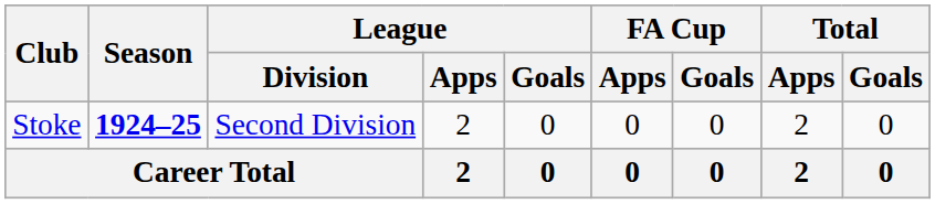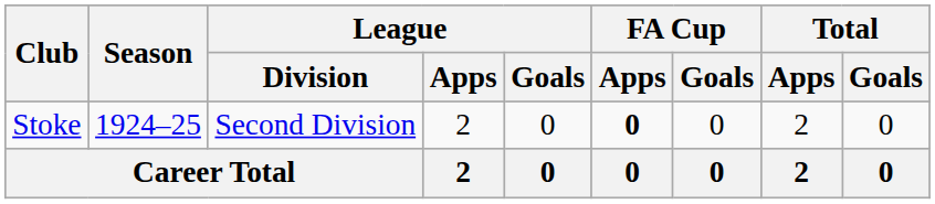Stoke | Season: bold -> normal
Stoke | FA Cup / Apps: normal -> bold
